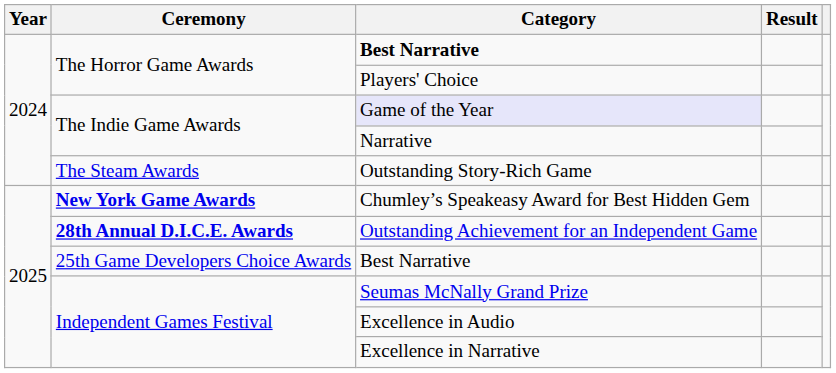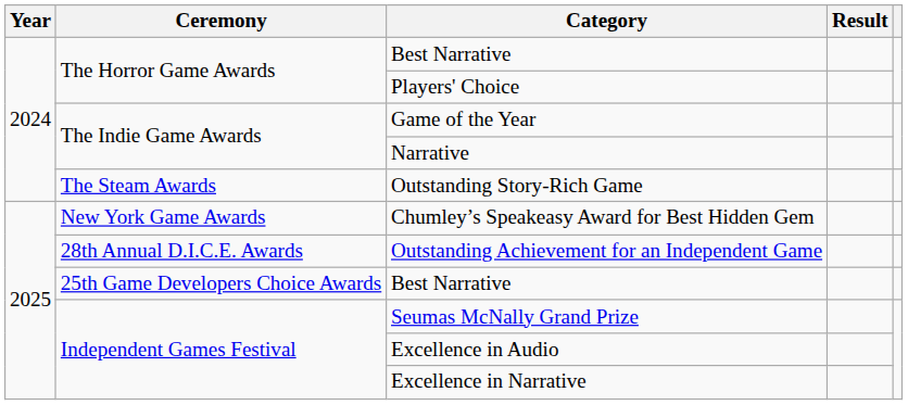The Horror Game Awards / Best Narrative | Category: bold -> normal
Game of the Year | Category: lavender background -> no background
Chumley’s Speakeasy Award for Best Hidden Gem | Ceremony: bold -> normal
Outstanding Achievement for an Independent Game | Ceremony: bold -> normal
